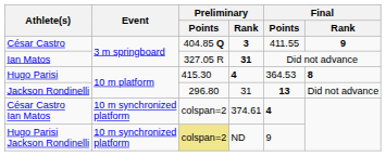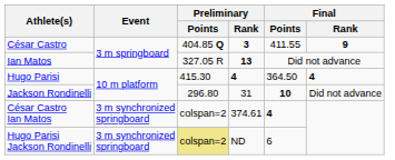Ian Matos | Preliminary / Rank: 31 -> 13
Hugo Parisi | Final / Points: 364.53 -> 364.50
Hugo Parisi | Final / Rank: 8 -> 4
Jackson Rondinelli | Final / Points: 13 -> 10
César Castro Ian Matos | Event: 10 m synchronized platform -> 3 m synchronized springboard
Hugo Parisi Jackson Rondinelli | Event: 10 m synchronized platform -> 3 m synchronized springboard
Hugo Parisi Jackson Rondinelli | Final / Points: 9 -> 6
